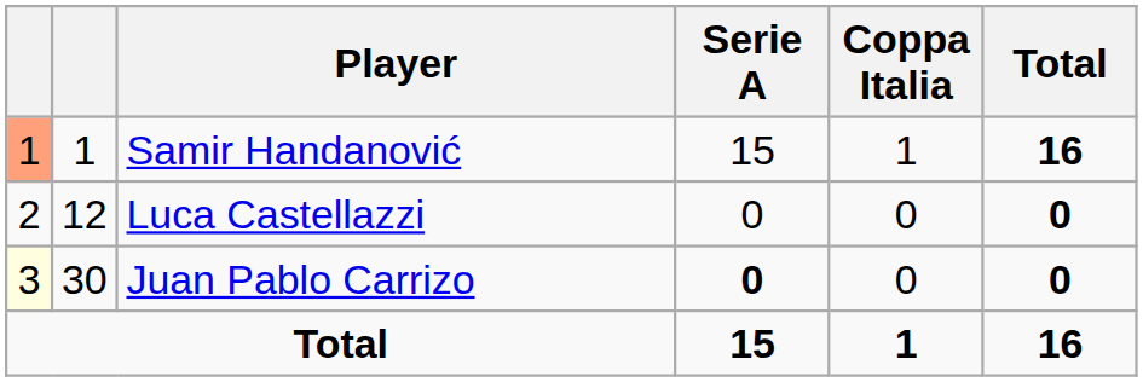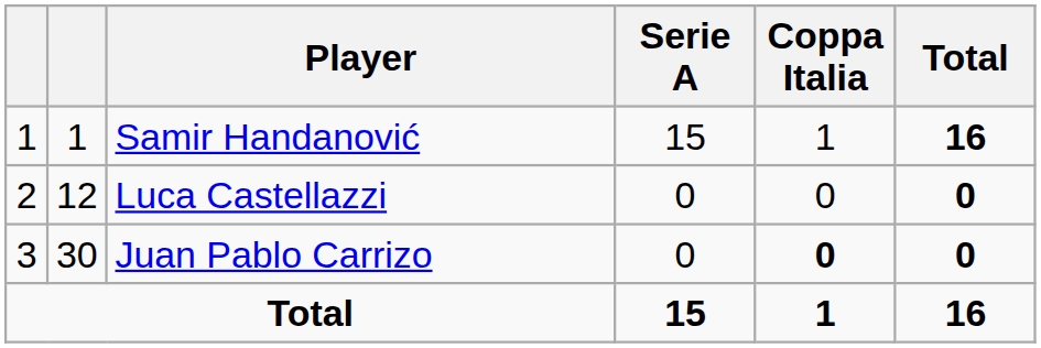Samir Handanović | column 1: lightsalmon background -> no background
Juan Pablo Carrizo | column 1: lightyellow background -> no background
Juan Pablo Carrizo | Serie A: bold -> normal
Juan Pablo Carrizo | Coppa Italia: normal -> bold
